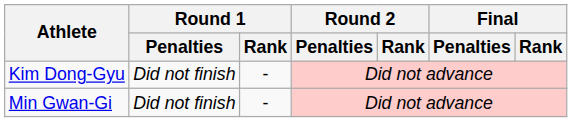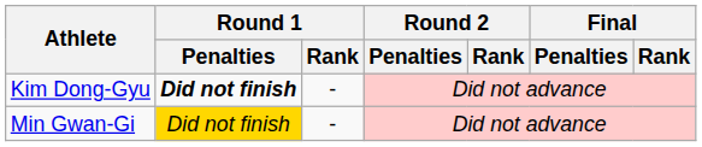Kim Dong-Gyu | Round 1 / Penalties: normal -> bold
Min Gwan-Gi | Round 1 / Penalties: no background -> gold background
